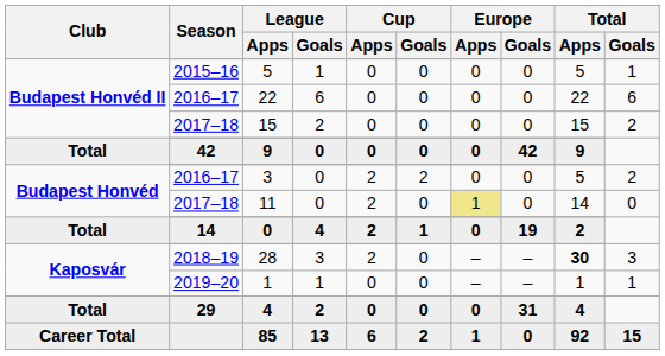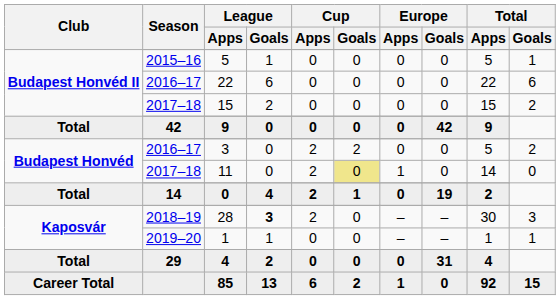11 | Cup / Goals: no background -> khaki background
11 | Europe / Apps: khaki background -> no background
28 | League / Goals: normal -> bold
28 | Total / Apps: bold -> normal
